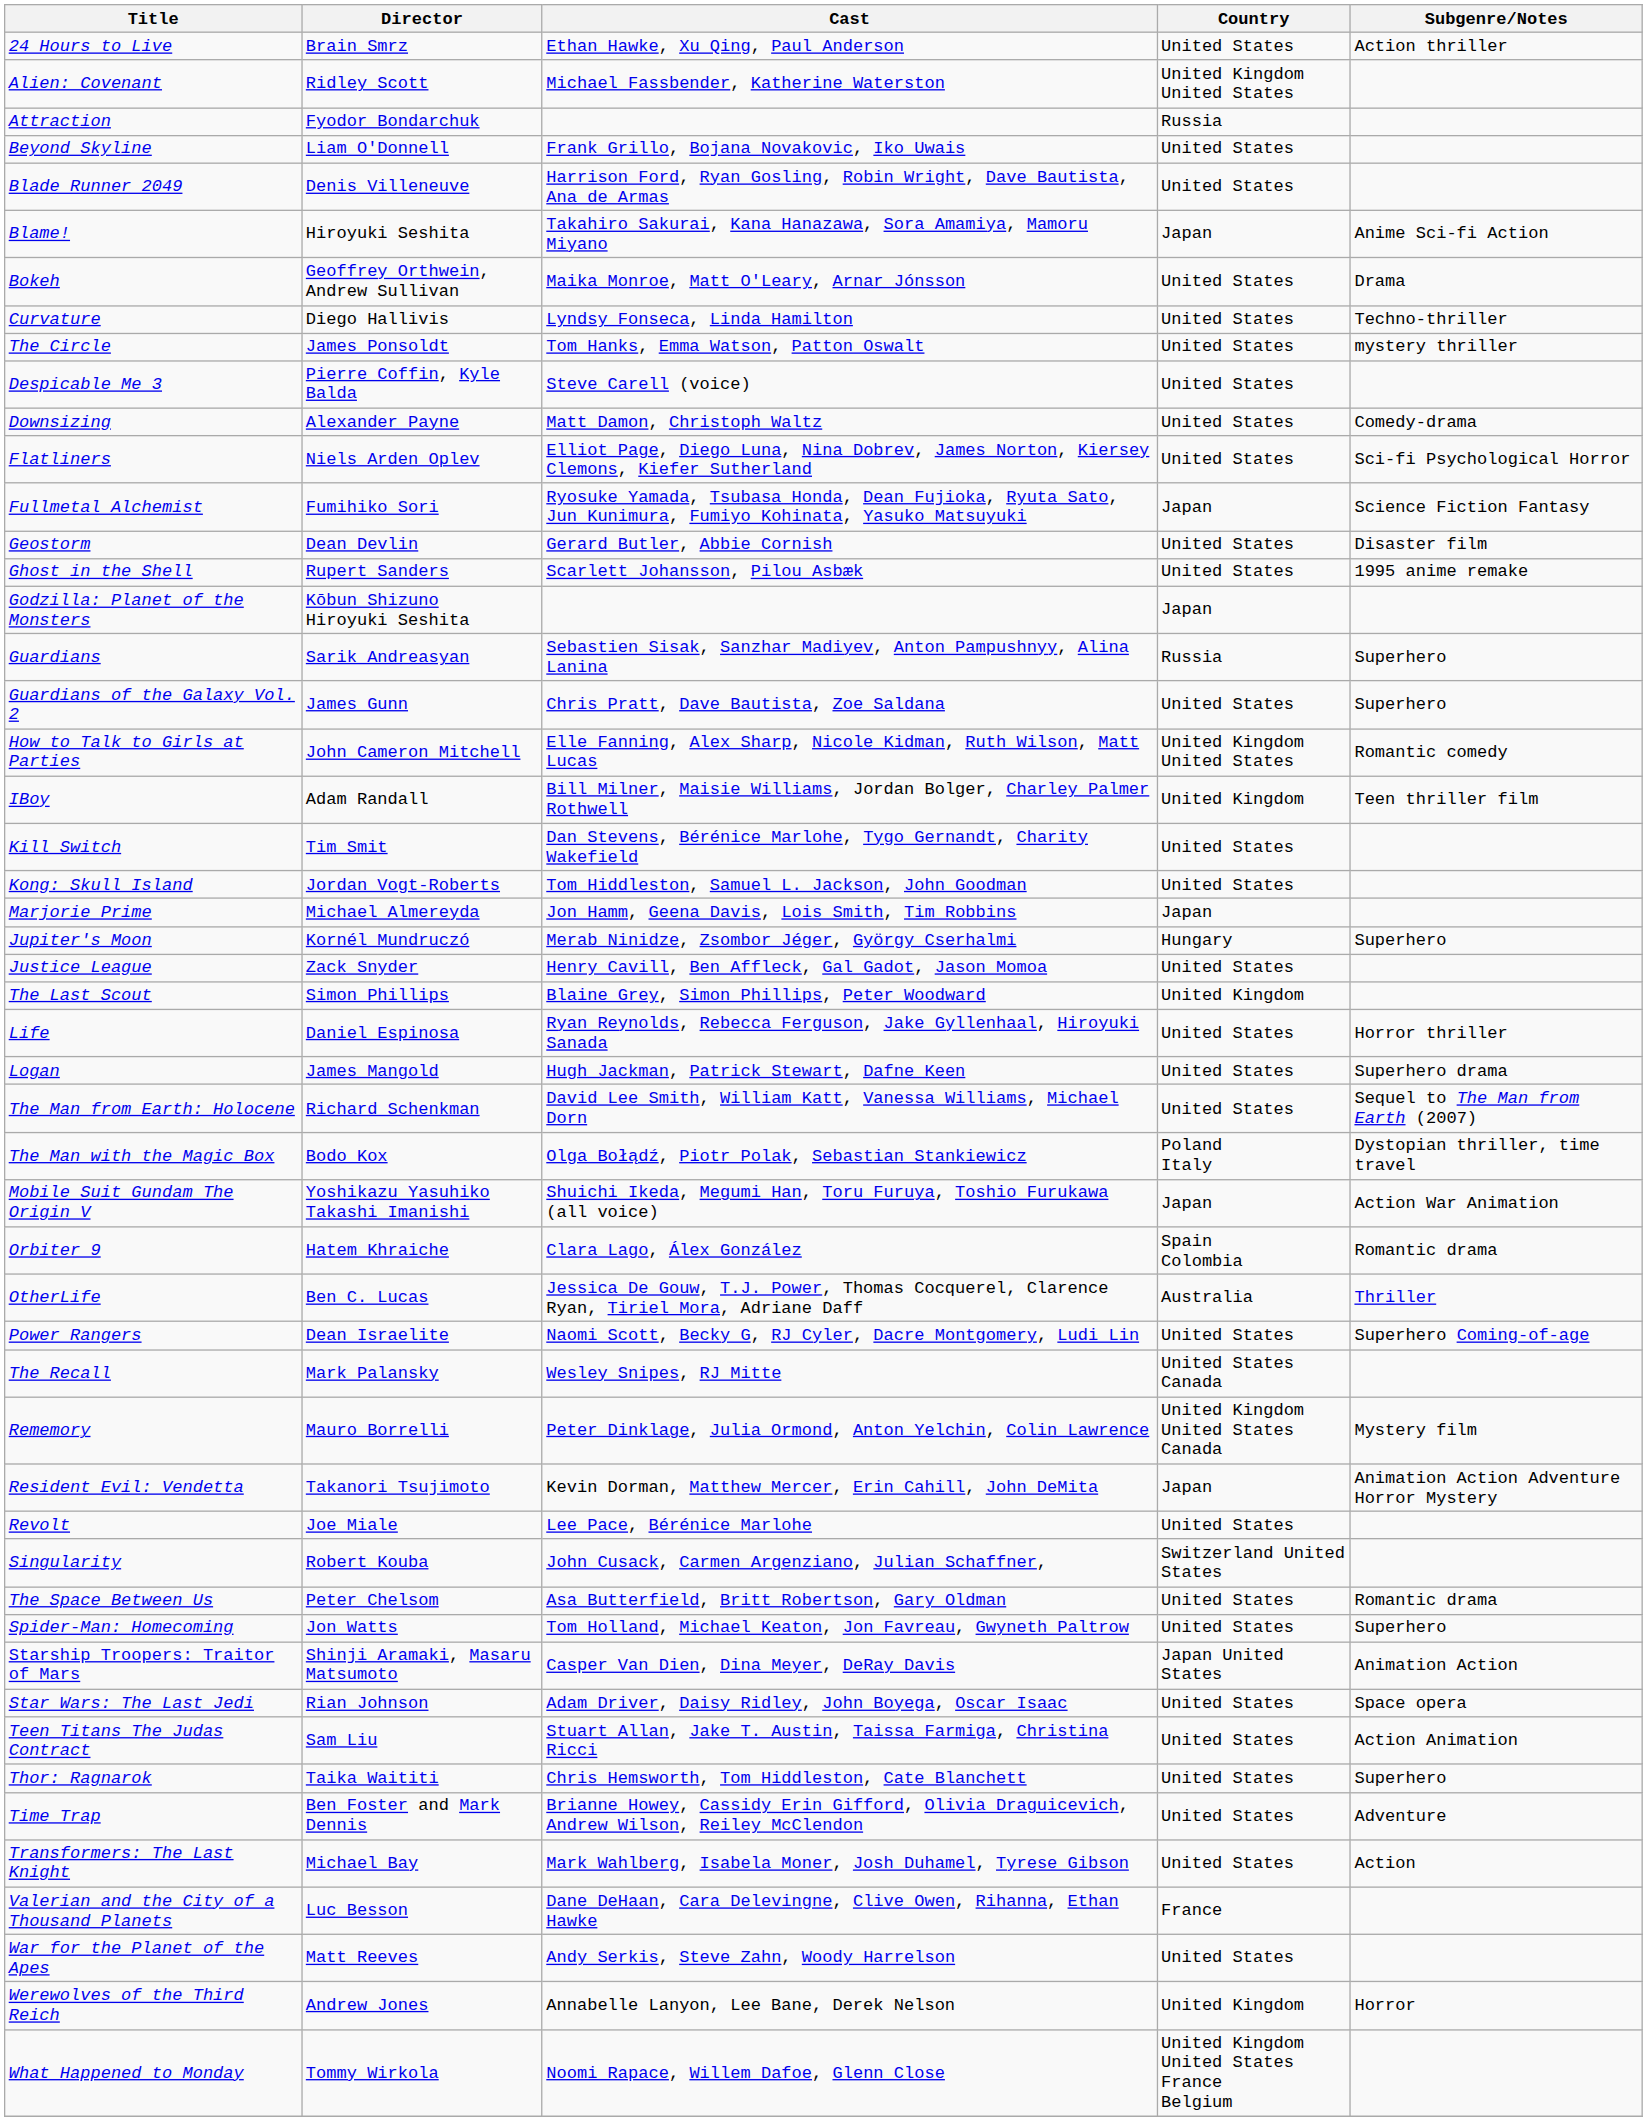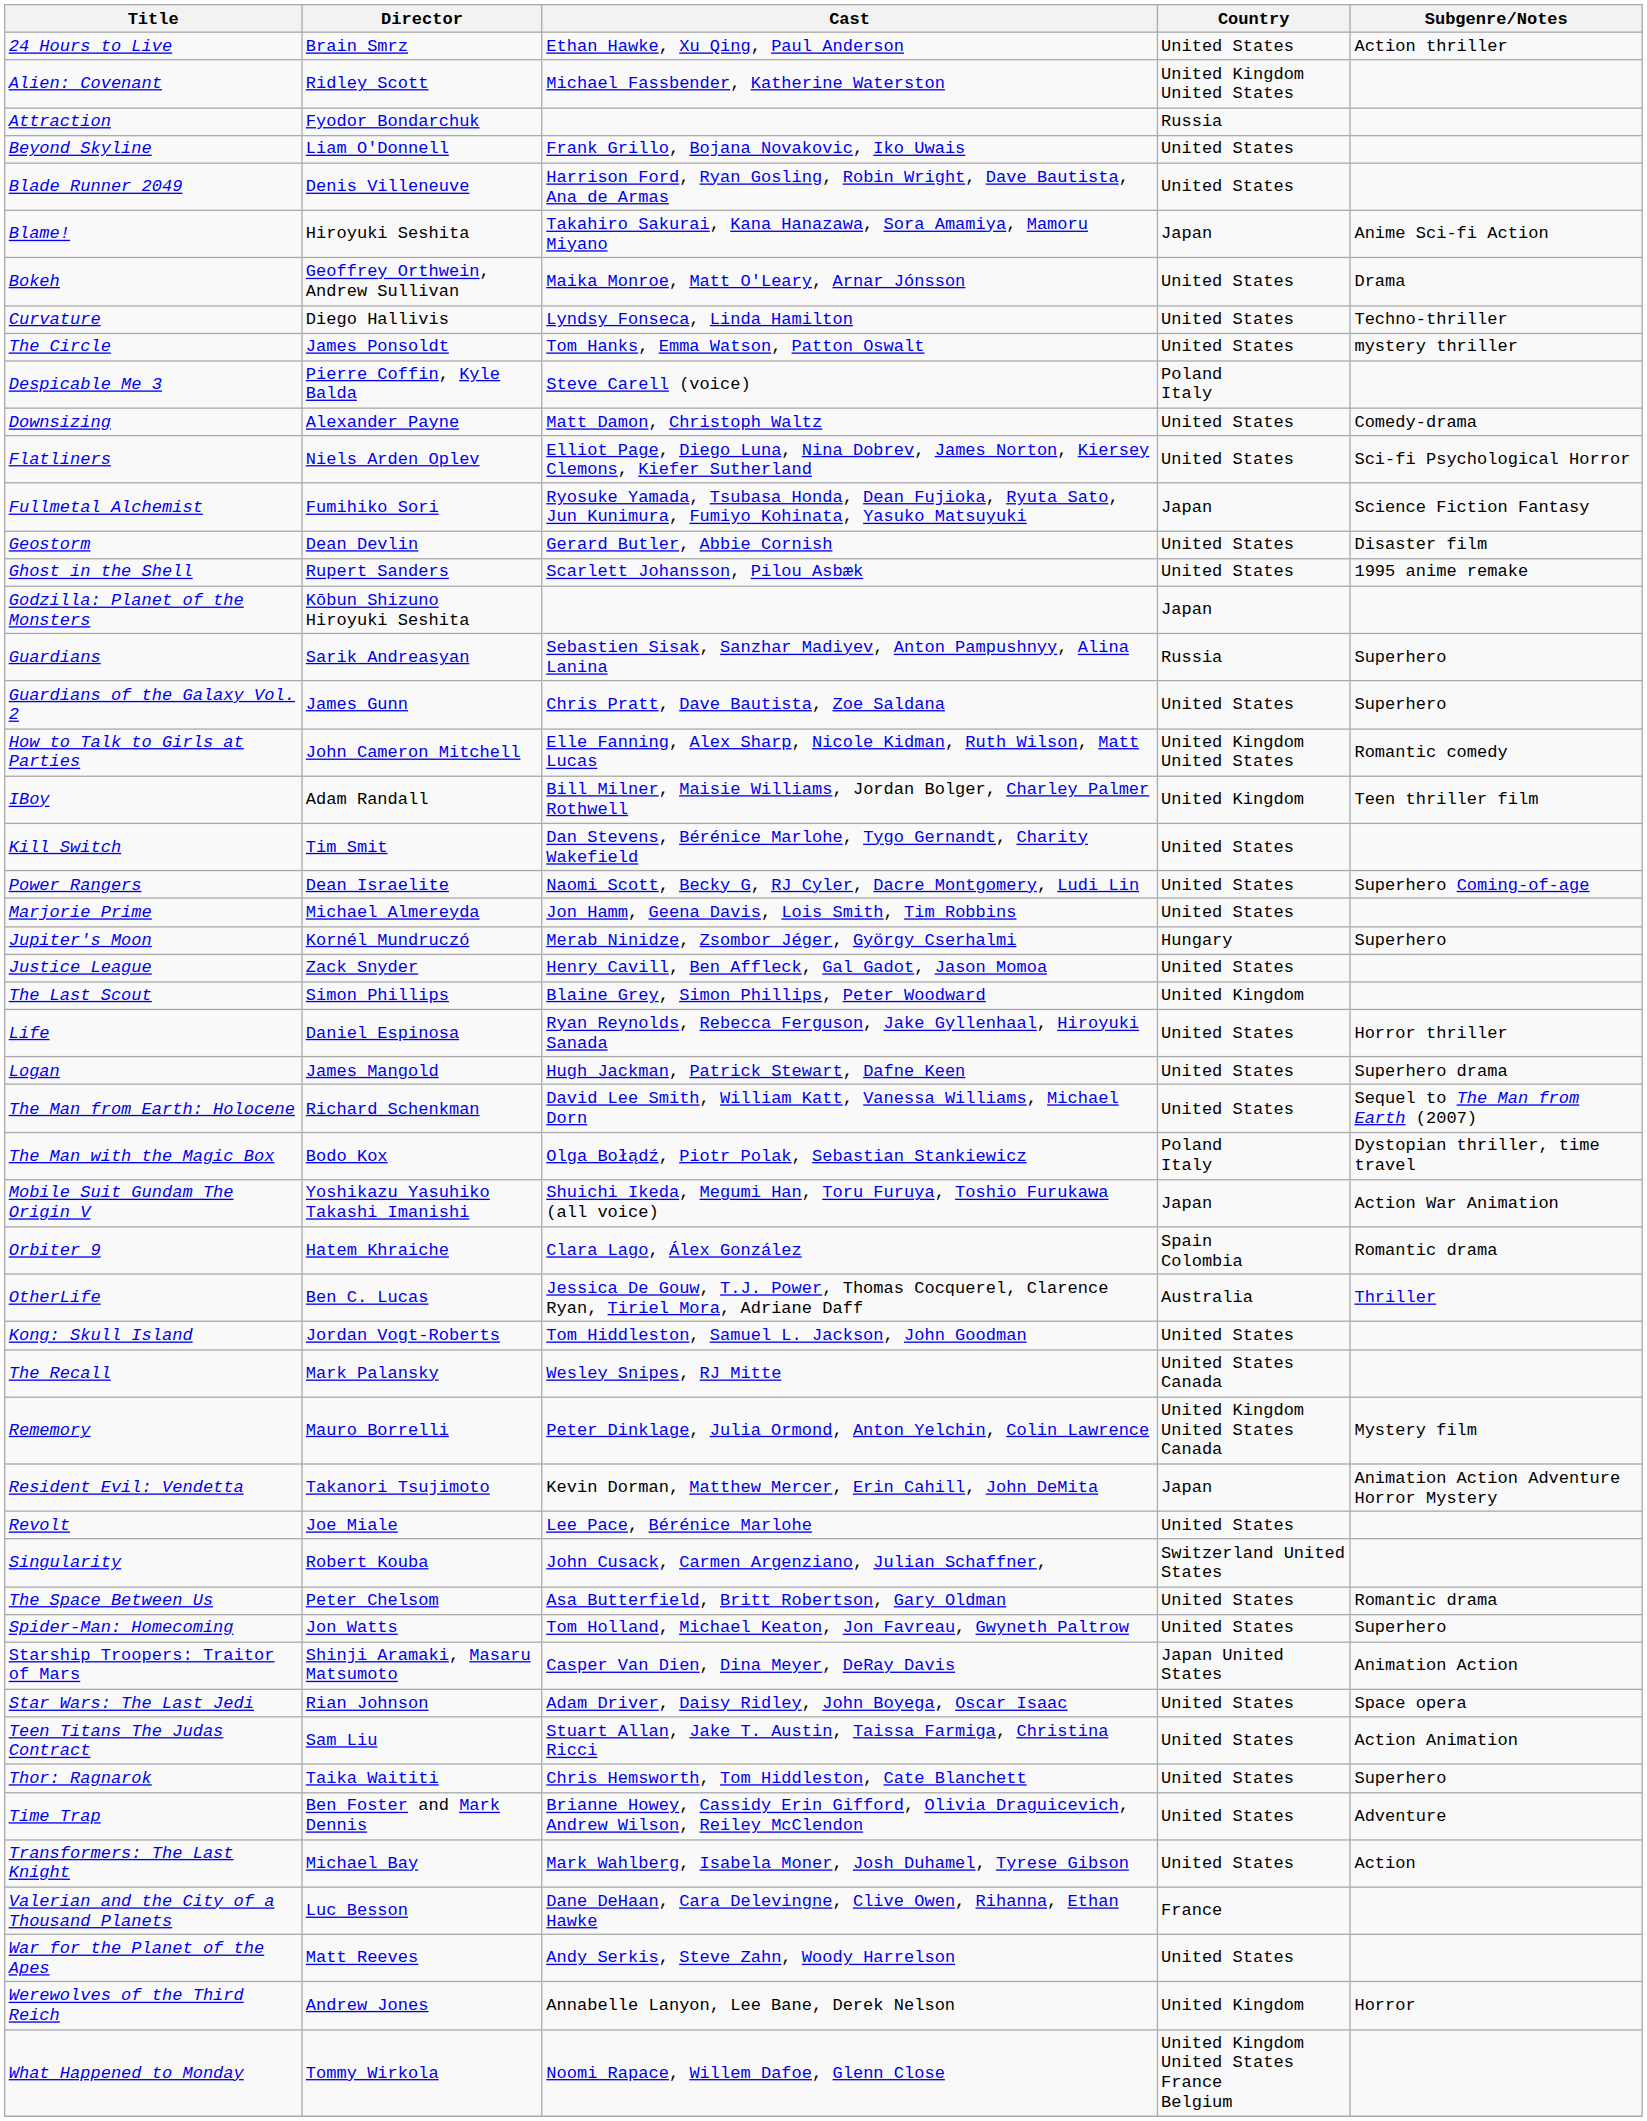Despicable Me 3 | Country: United States -> Poland Italy
rows swapped: Kong: Skull Island <-> Power Rangers
Marjorie Prime | Country: Japan -> United States
